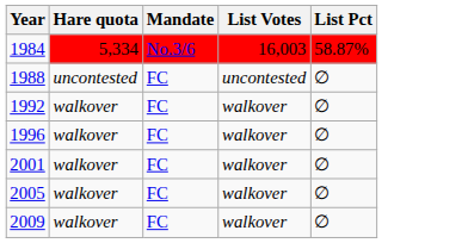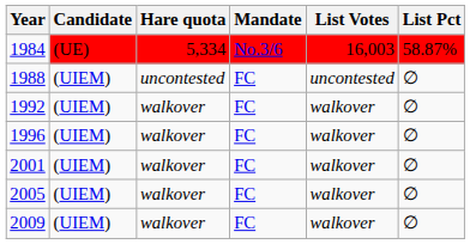+ column: Candidate | (UE) | (UIEM) | (UIEM) | (UIEM) | (UIEM) | (UIEM) | (UIEM)
